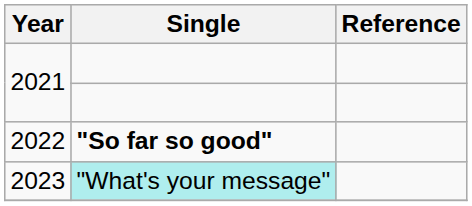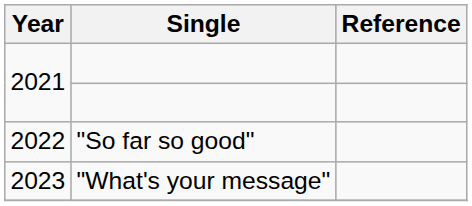2022 | Single: bold -> normal
2023 | Single: paleturquoise background -> no background
